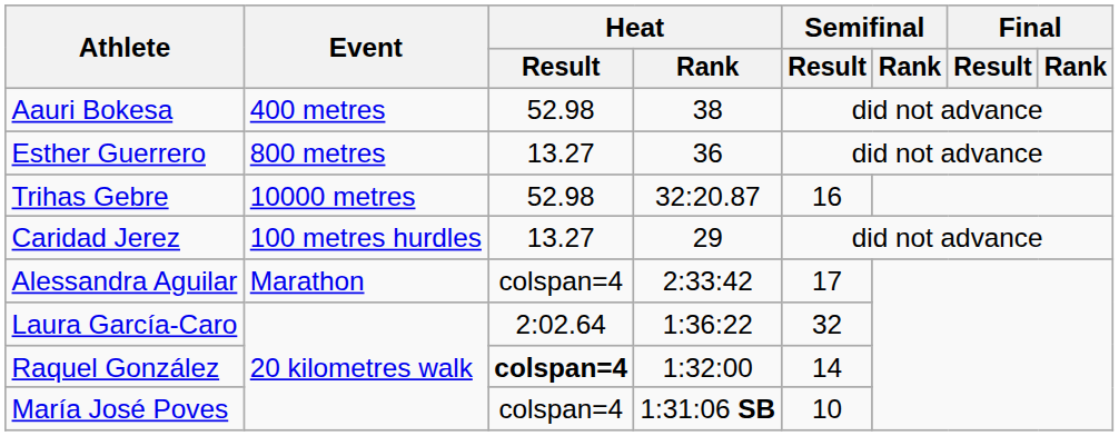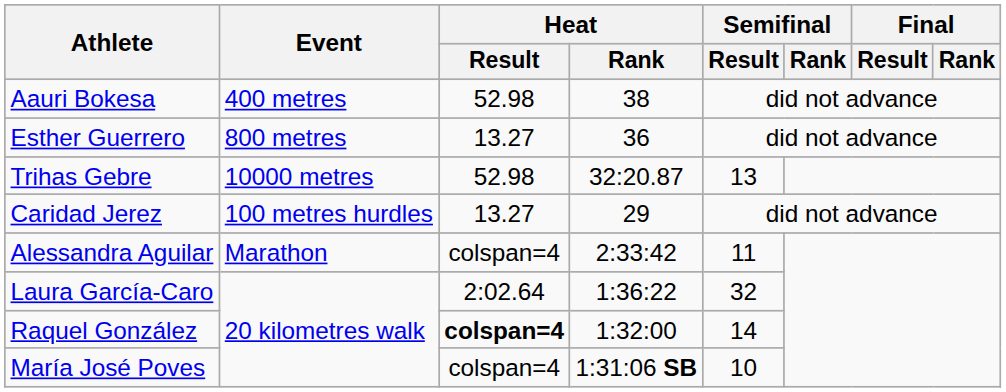Trihas Gebre | Semifinal / Result: 16 -> 13
Alessandra Aguilar | Semifinal / Result: 17 -> 11
